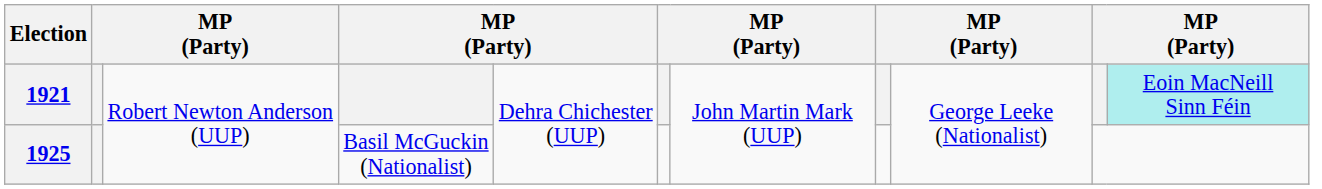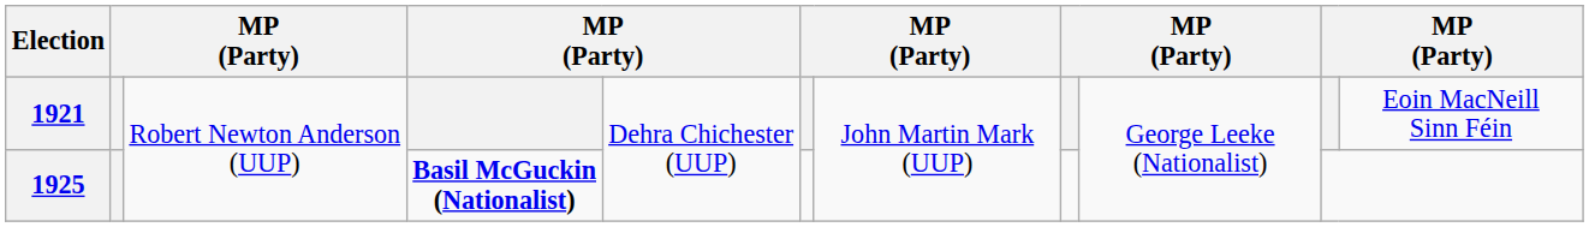1921 | column 11: paleturquoise background -> no background
1925 | column 4: normal -> bold
